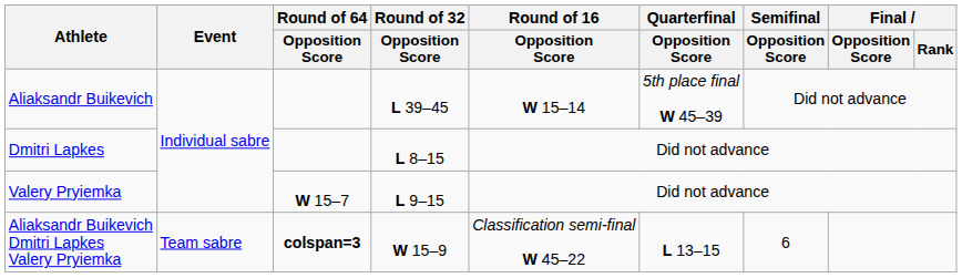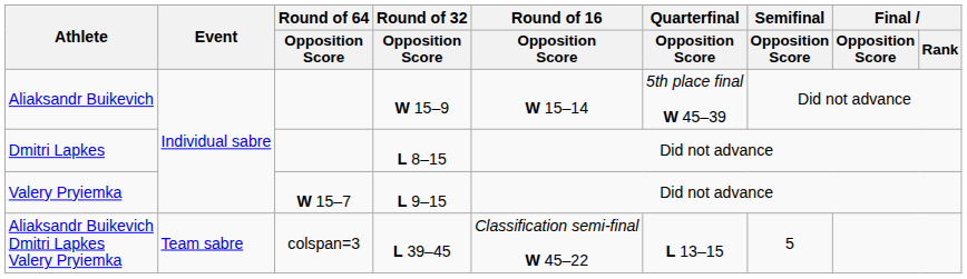Aliaksandr Buikevich | Round of 32 / Opposition Score: L 39–45 -> W 15–9
Aliaksandr Buikevich Dmitri Lapkes Valery Pryiemka | Round of 64 / Opposition Score: bold -> normal
Aliaksandr Buikevich Dmitri Lapkes Valery Pryiemka | Round of 32 / Opposition Score: W 15–9 -> L 39–45
Aliaksandr Buikevich Dmitri Lapkes Valery Pryiemka | Semifinal / Opposition Score: 6 -> 5
